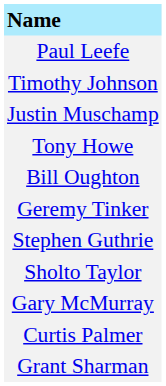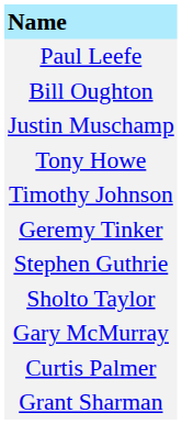row 3 | column 1: Timothy Johnson -> Bill Oughton
row 6 | column 1: Bill Oughton -> Timothy Johnson
